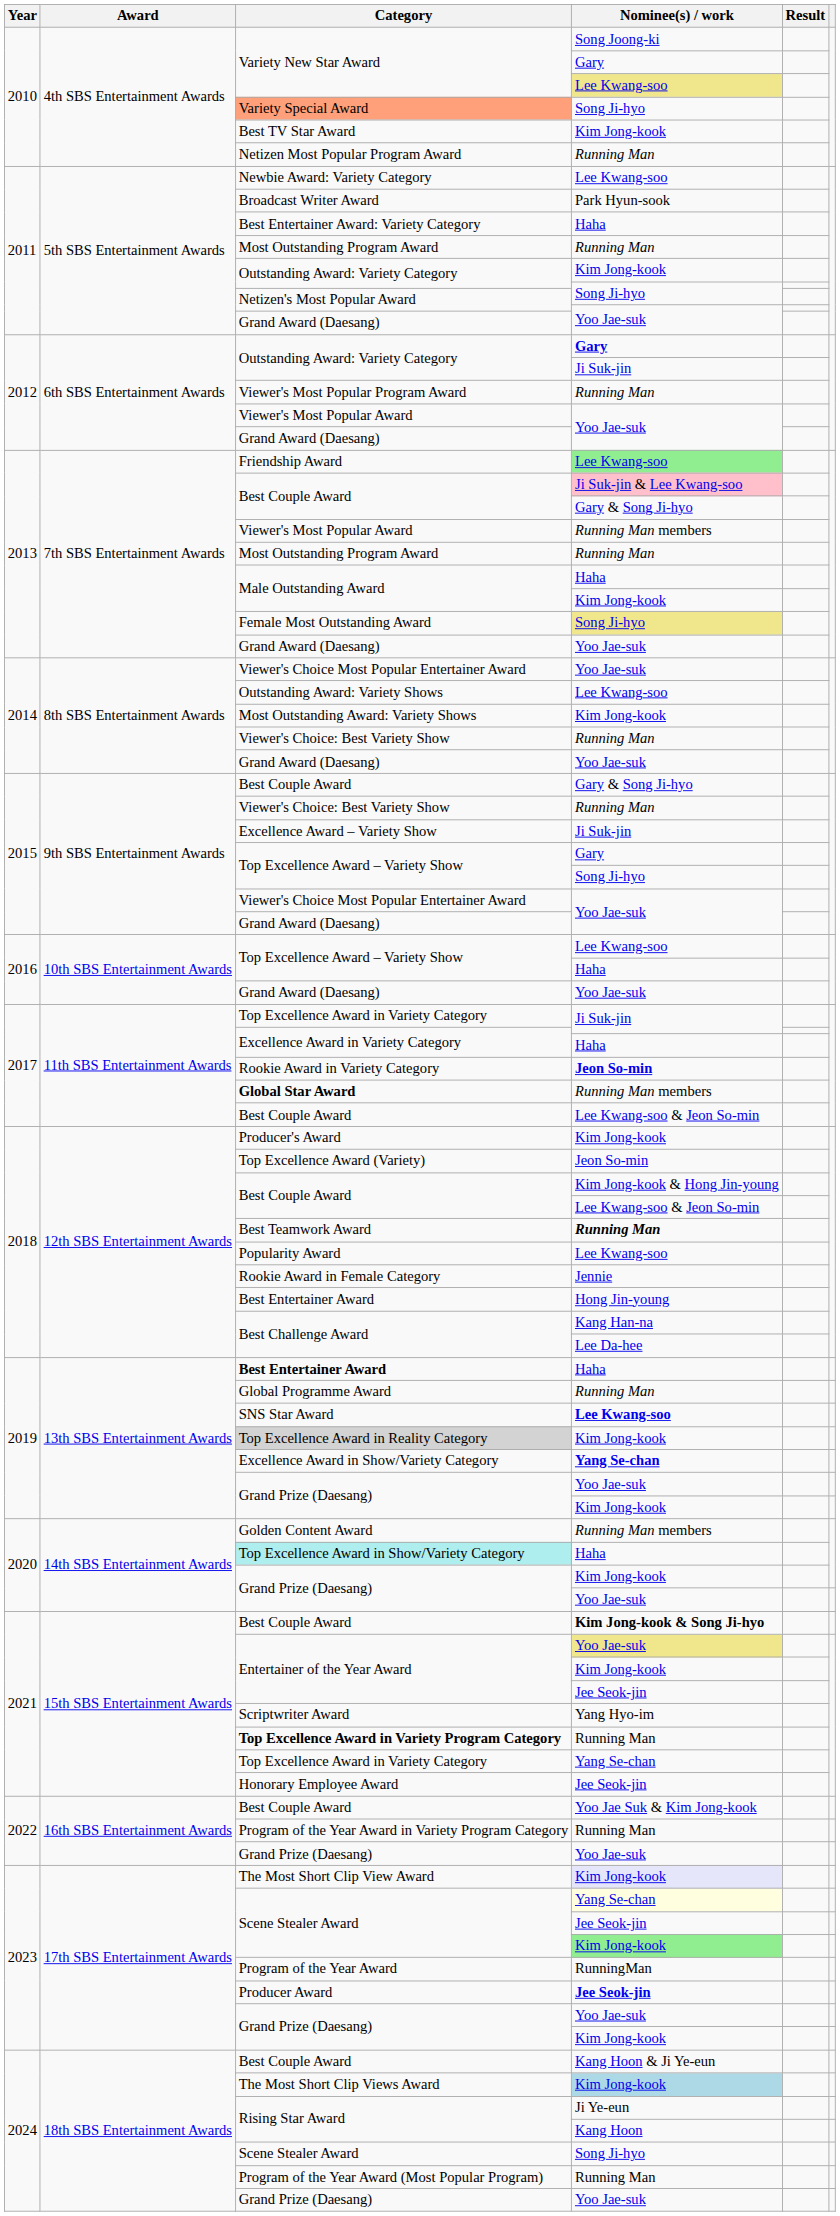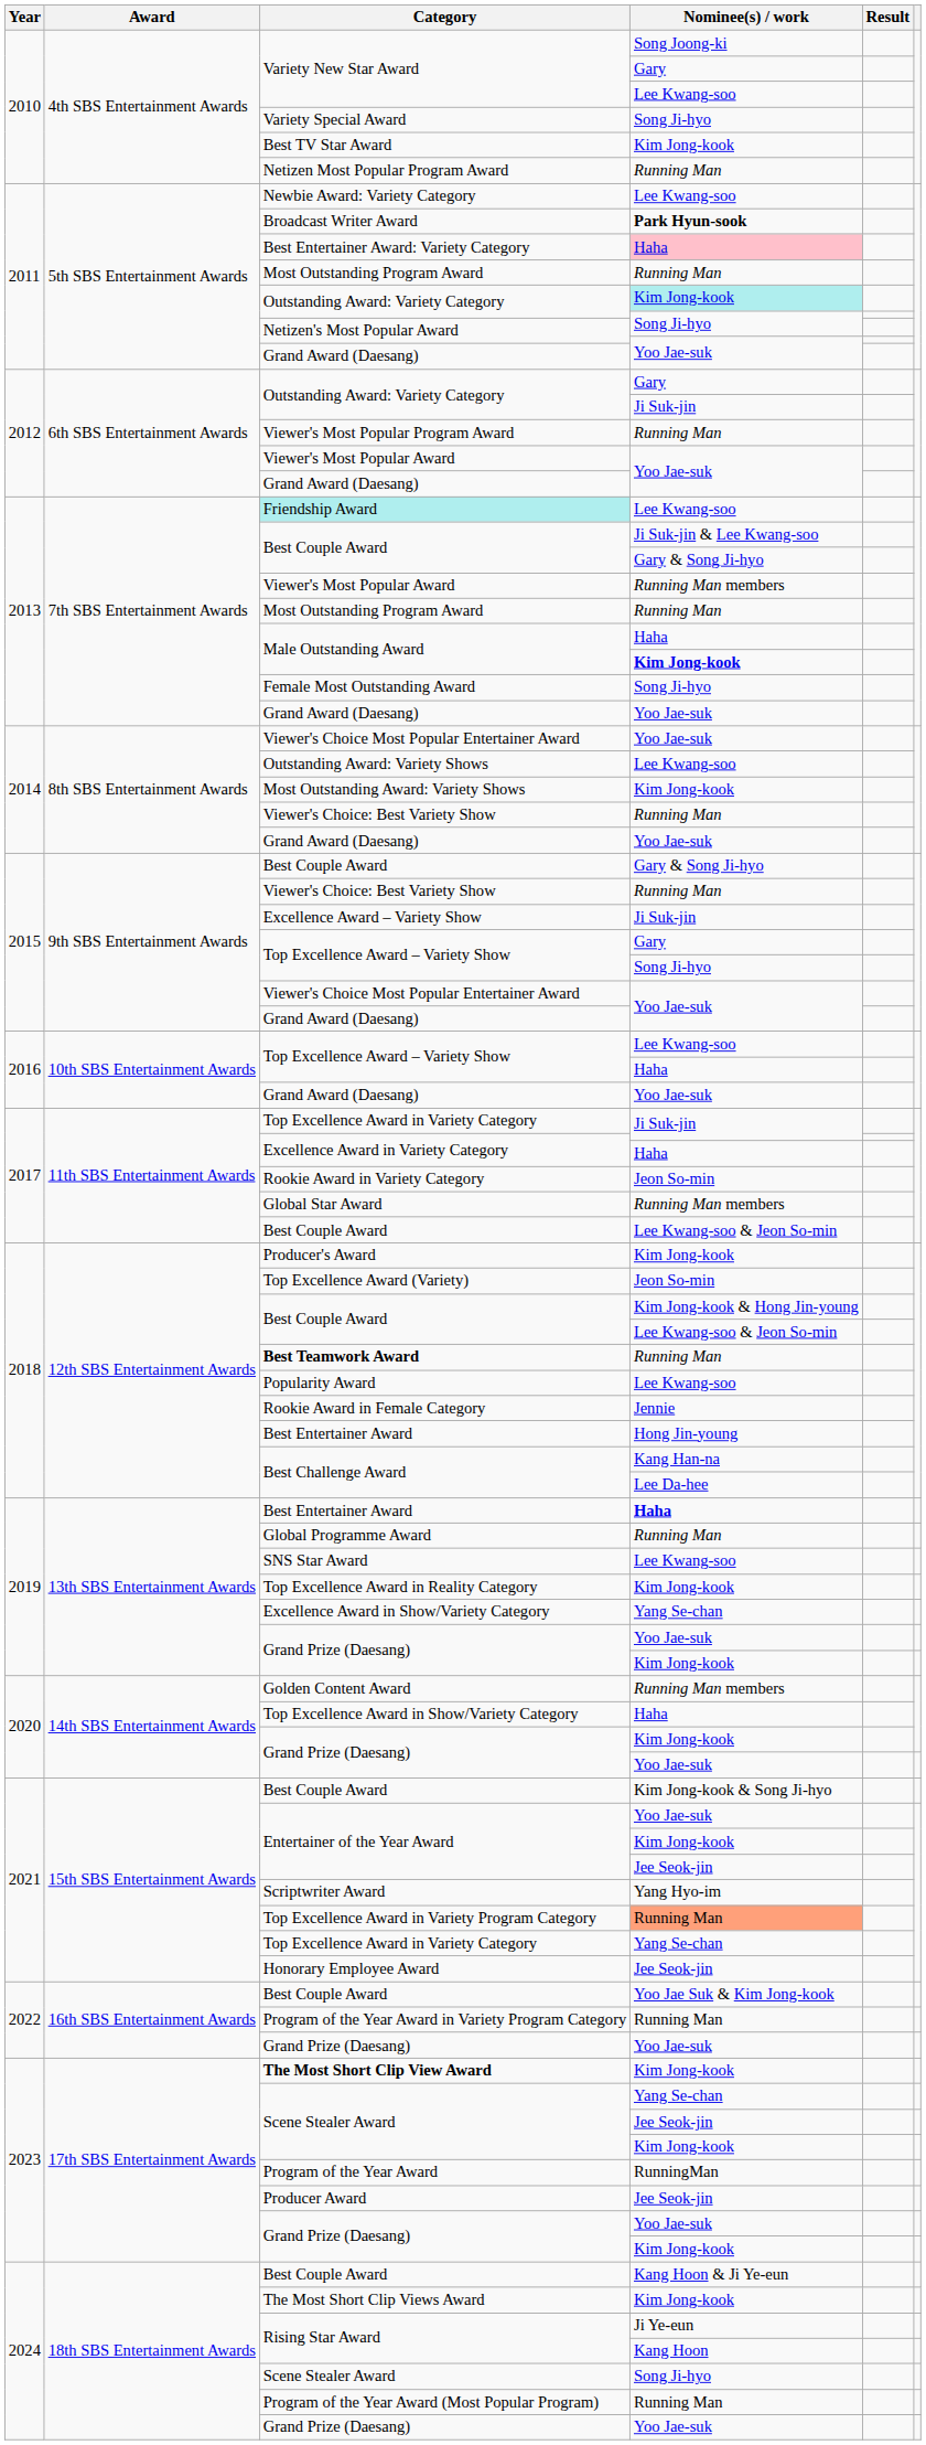Variety New Star Award / Lee Kwang-soo | Nominee(s) / work: khaki background -> no background
Variety Special Award | Category: lightsalmon background -> no background
Broadcast Writer Award | Nominee(s) / work: normal -> bold
Best Entertainer Award: Variety Category | Nominee(s) / work: no background -> pink background
Outstanding Award: Variety Category / Kim Jong-kook | Nominee(s) / work: no background -> paleturquoise background
Outstanding Award: Variety Category / Gary | Nominee(s) / work: bold -> normal
Friendship Award | Category: no background -> paleturquoise background
Friendship Award | Nominee(s) / work: lightgreen background -> no background
Best Couple Award / Ji Suk-jin & Lee Kwang-soo | Nominee(s) / work: pink background -> no background
Male Outstanding Award / Kim Jong-kook | Nominee(s) / work: normal -> bold
Female Most Outstanding Award | Nominee(s) / work: khaki background -> no background
Rookie Award in Variety Category | Nominee(s) / work: bold -> normal
Global Star Award | Category: bold -> normal
Best Teamwork Award | Category: normal -> bold
Best Teamwork Award | Nominee(s) / work: bold -> normal
Best Entertainer Award / Haha | Category: bold -> normal
Best Entertainer Award / Haha | Nominee(s) / work: normal -> bold
SNS Star Award | Nominee(s) / work: bold -> normal
Top Excellence Award in Reality Category | Category: lightgrey background -> no background
Excellence Award in Show/Variety Category | Nominee(s) / work: bold -> normal
Top Excellence Award in Show/Variety Category | Category: paleturquoise background -> no background
Best Couple Award / Kim Jong-kook & Song Ji-hyo | Nominee(s) / work: bold -> normal
Entertainer of the Year Award / Yoo Jae-suk | Nominee(s) / work: khaki background -> no background
Top Excellence Award in Variety Program Category | Category: bold -> normal
Top Excellence Award in Variety Program Category | Nominee(s) / work: no background -> lightsalmon background
The Most Short Clip View Award | Category: normal -> bold
The Most Short Clip View Award | Nominee(s) / work: lavender background -> no background
Scene Stealer Award / Yang Se-chan | Nominee(s) / work: lightyellow background -> no background
Scene Stealer Award / Kim Jong-kook | Nominee(s) / work: lightgreen background -> no background
Producer Award | Nominee(s) / work: bold -> normal
The Most Short Clip Views Award | Nominee(s) / work: lightblue background -> no background
